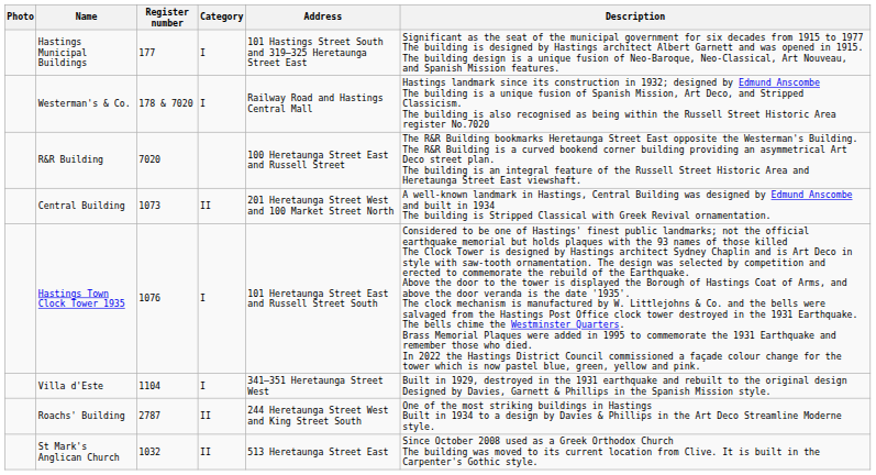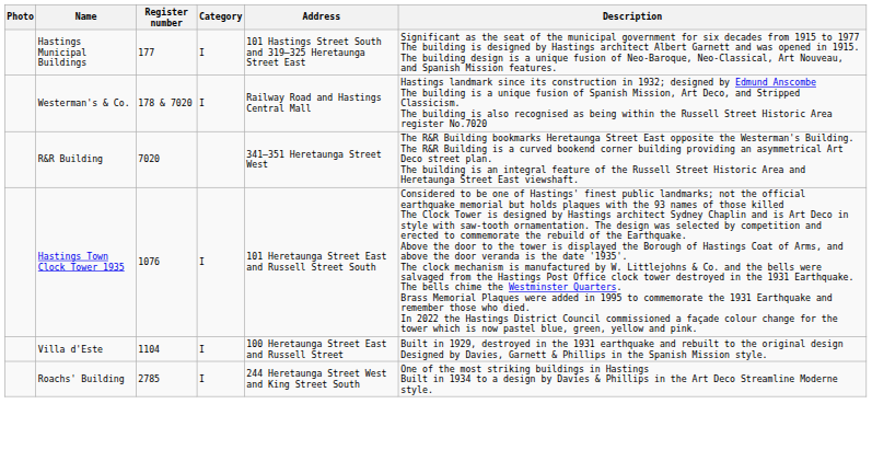R&R Building | Address: 100 Heretaunga Street East and Russell Street -> 341–351 Heretaunga Street West
- row: Central Building | 1073 | II | 201 Heretaunga Street West and 100 Market Street North | A well-known landmark in Hastings, Central Building was designed by Edmund Anscombe and built in 1934 The building is Stripped Classical with Greek Revival ornamentation.
Villa d'Este | Address: 341–351 Heretaunga Street West -> 100 Heretaunga Street East and Russell Street
Roachs' Building | Register number: 2787 -> 2785
Roachs' Building | Category: II -> I
- row: St Mark's Anglican Church | 1032 | II | 513 Heretaunga Street East | Since October 2008 used as a Greek Orthodox Church The building was moved to its current location from Clive. It is built in the Carpenter's Gothic style.
